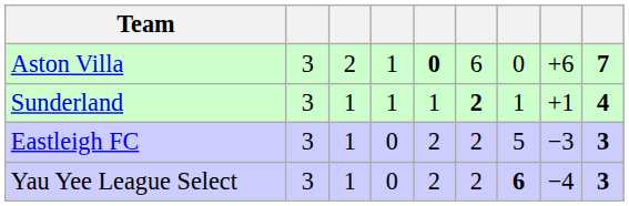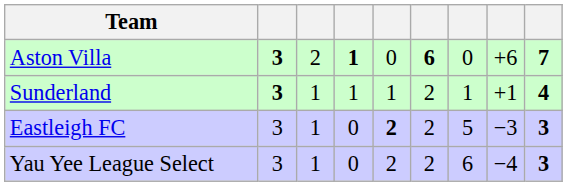Aston Villa | column 2: normal -> bold
Aston Villa | column 4: normal -> bold
Aston Villa | column 5: bold -> normal
Aston Villa | column 6: normal -> bold
Sunderland | column 2: normal -> bold
Sunderland | column 6: bold -> normal
Eastleigh FC | column 5: normal -> bold
Yau Yee League Select | column 7: bold -> normal
